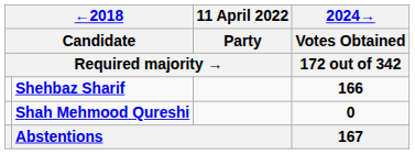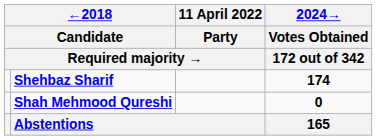Shehbaz Sharif | 2024→ / Votes Obtained / 172 out of 342: 166 -> 174
Abstentions | 2024→ / Votes Obtained / 172 out of 342: 167 -> 165
